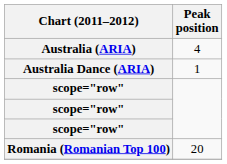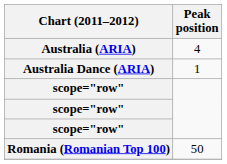Romania (Romanian Top 100) | Peak position: 20 -> 50
